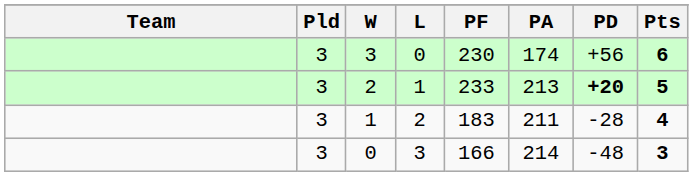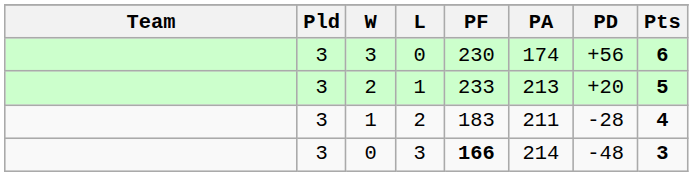row 3 | PD: bold -> normal
row 5 | PF: normal -> bold
